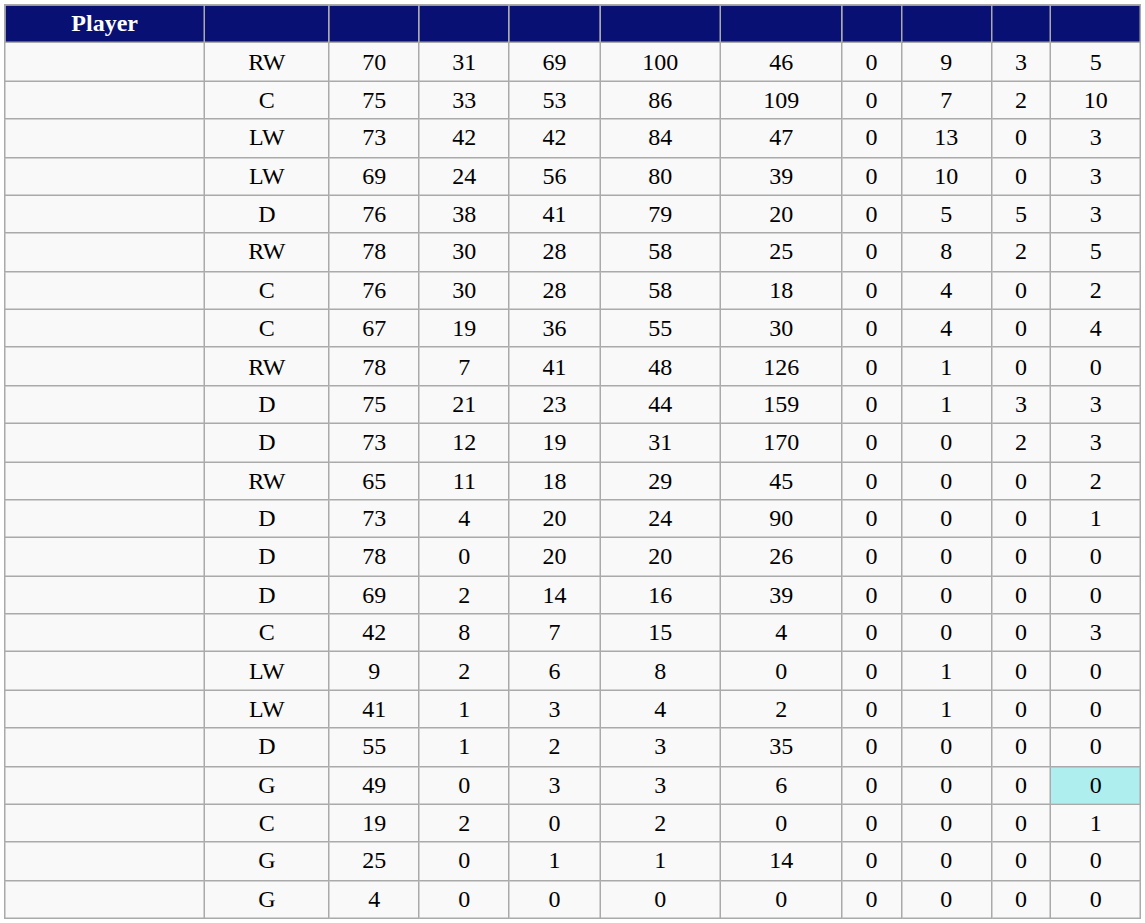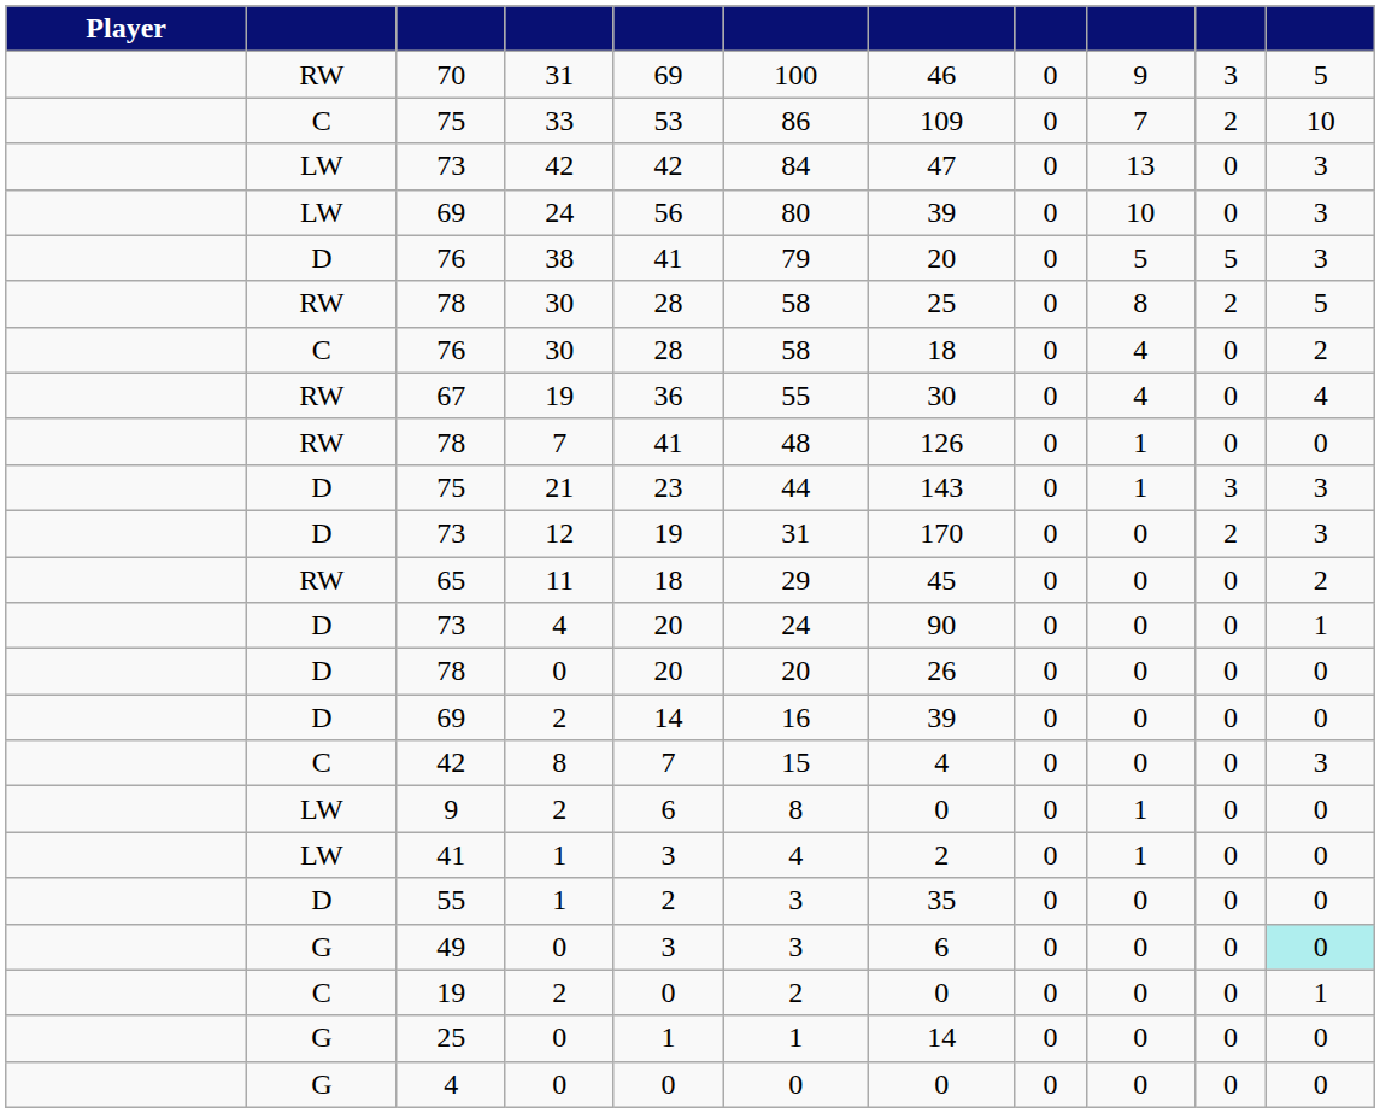67 | column 2: C -> RW
75 / 21 | column 7: 159 -> 143
